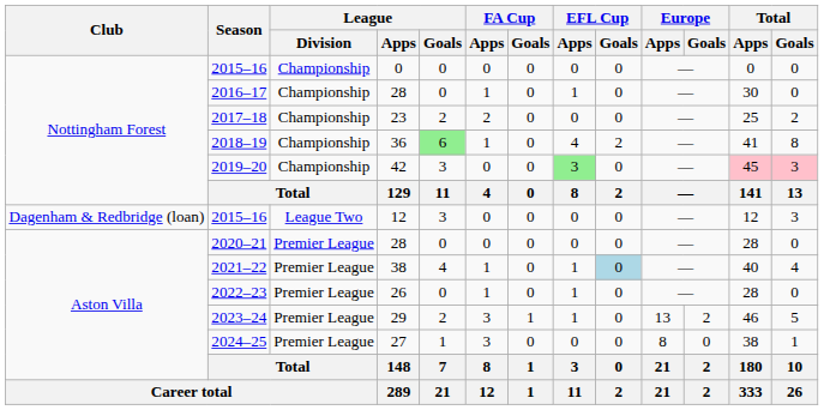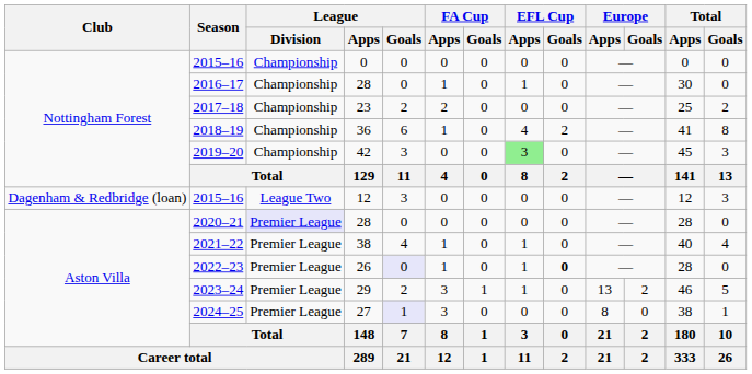2018–19 | League / Goals: lightgreen background -> no background
2019–20 | Total / Apps: pink background -> no background
2019–20 | Total / Goals: pink background -> no background
2020–21 | League / Division: no background -> lavender background
2021–22 | EFL Cup / Goals: lightblue background -> no background
2022–23 | League / Goals: no background -> lavender background
2022–23 | EFL Cup / Goals: normal -> bold
2024–25 | League / Goals: no background -> lavender background
